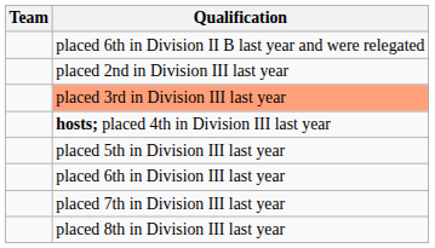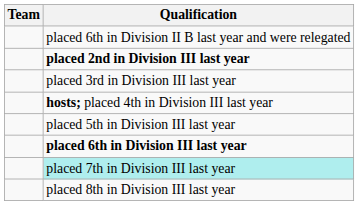placed 2nd in Division III last year | Qualification: normal -> bold
placed 3rd in Division III last year | Qualification: lightsalmon background -> no background
placed 6th in Division III last year | Qualification: normal -> bold
placed 7th in Division III last year | Qualification: no background -> paleturquoise background
